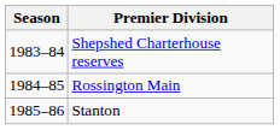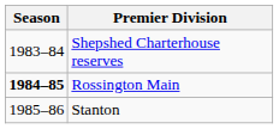Rossington Main | Season: normal -> bold
